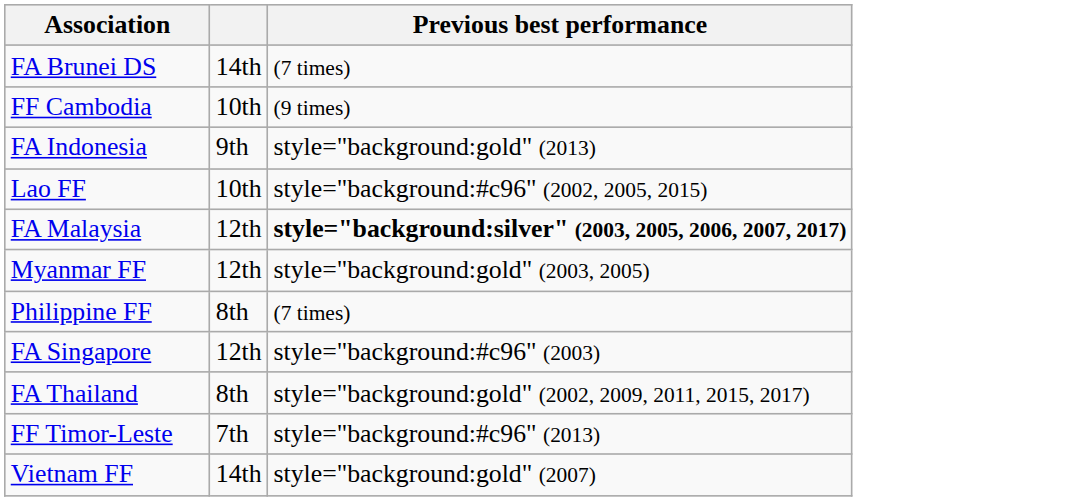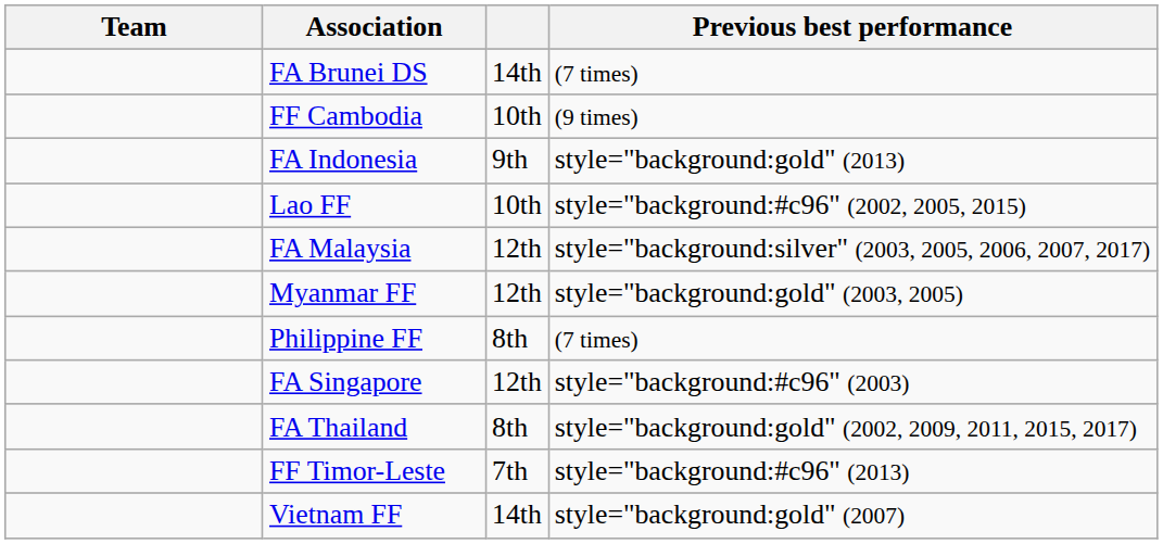+ column: Team
FA Malaysia | Previous best performance: bold -> normal
